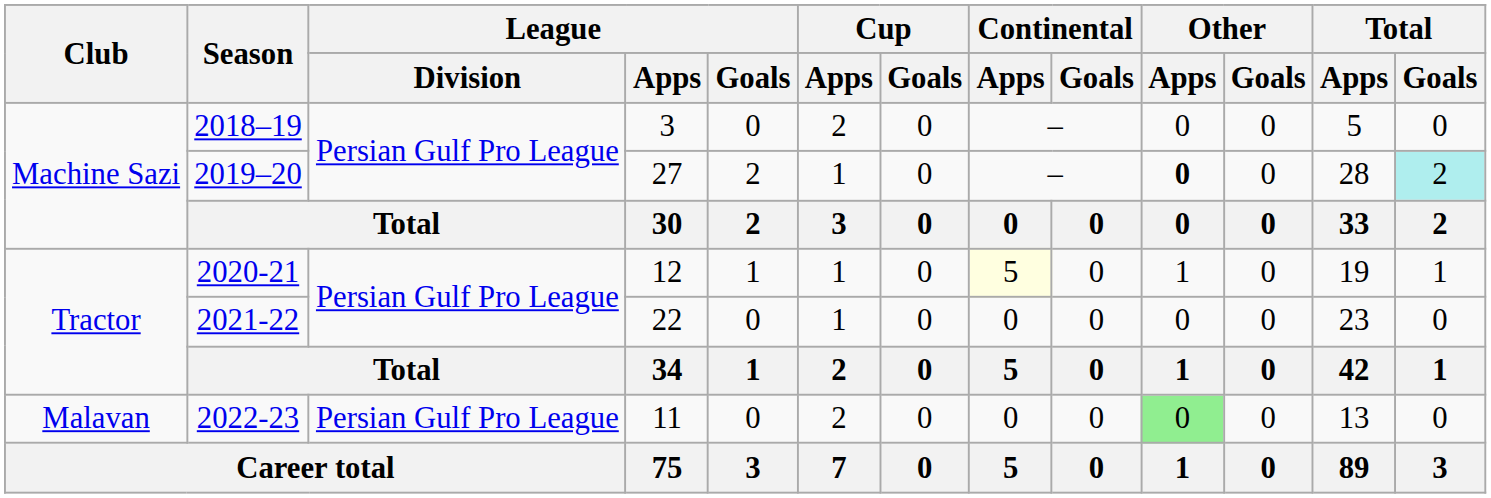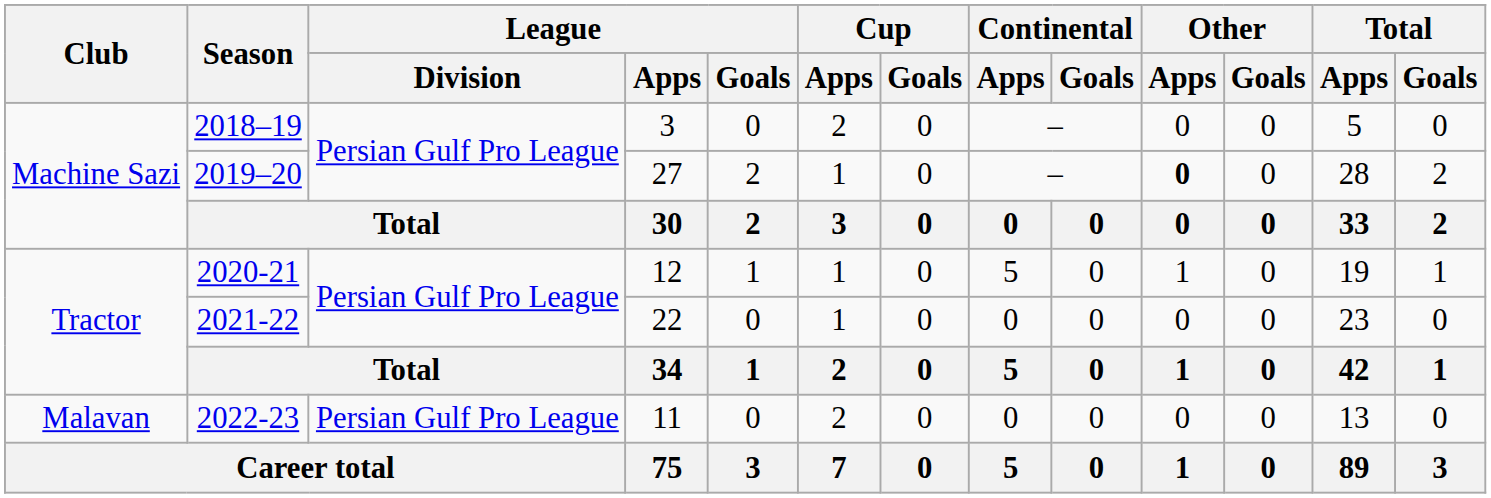2019–20 | Total / Goals: paleturquoise background -> no background
2020-21 | Continental / Apps: lightyellow background -> no background
2022-23 | Other / Apps: lightgreen background -> no background
